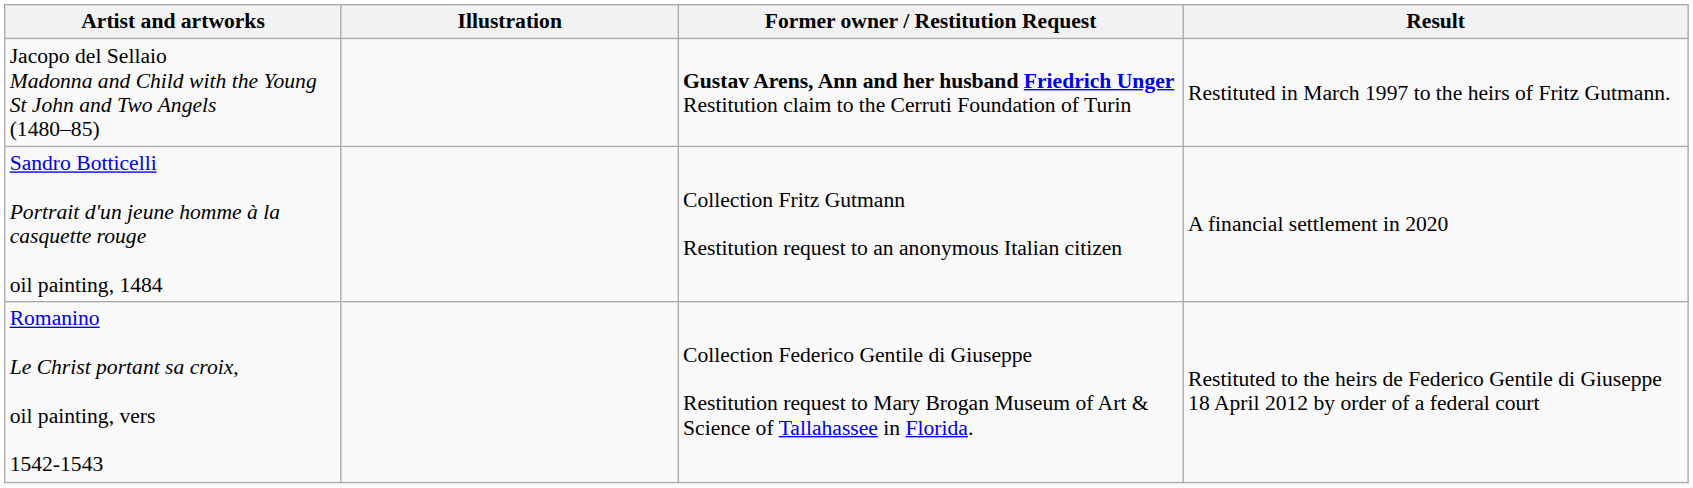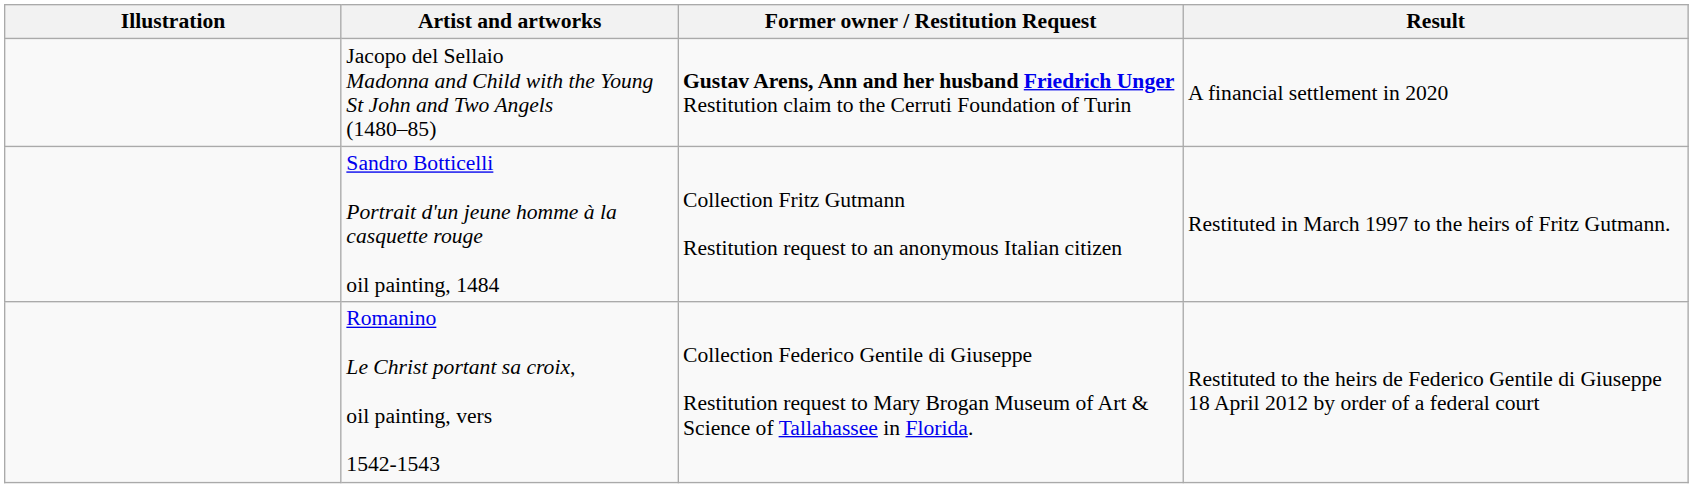columns swapped: Illustration <-> Artist and artworks
row 2 | Result: Restituted in March 1997 to the heirs of Fritz Gutmann. -> A financial settlement in 2020
row 3 | Result: A financial settlement in 2020 -> Restituted in March 1997 to the heirs of Fritz Gutmann.
